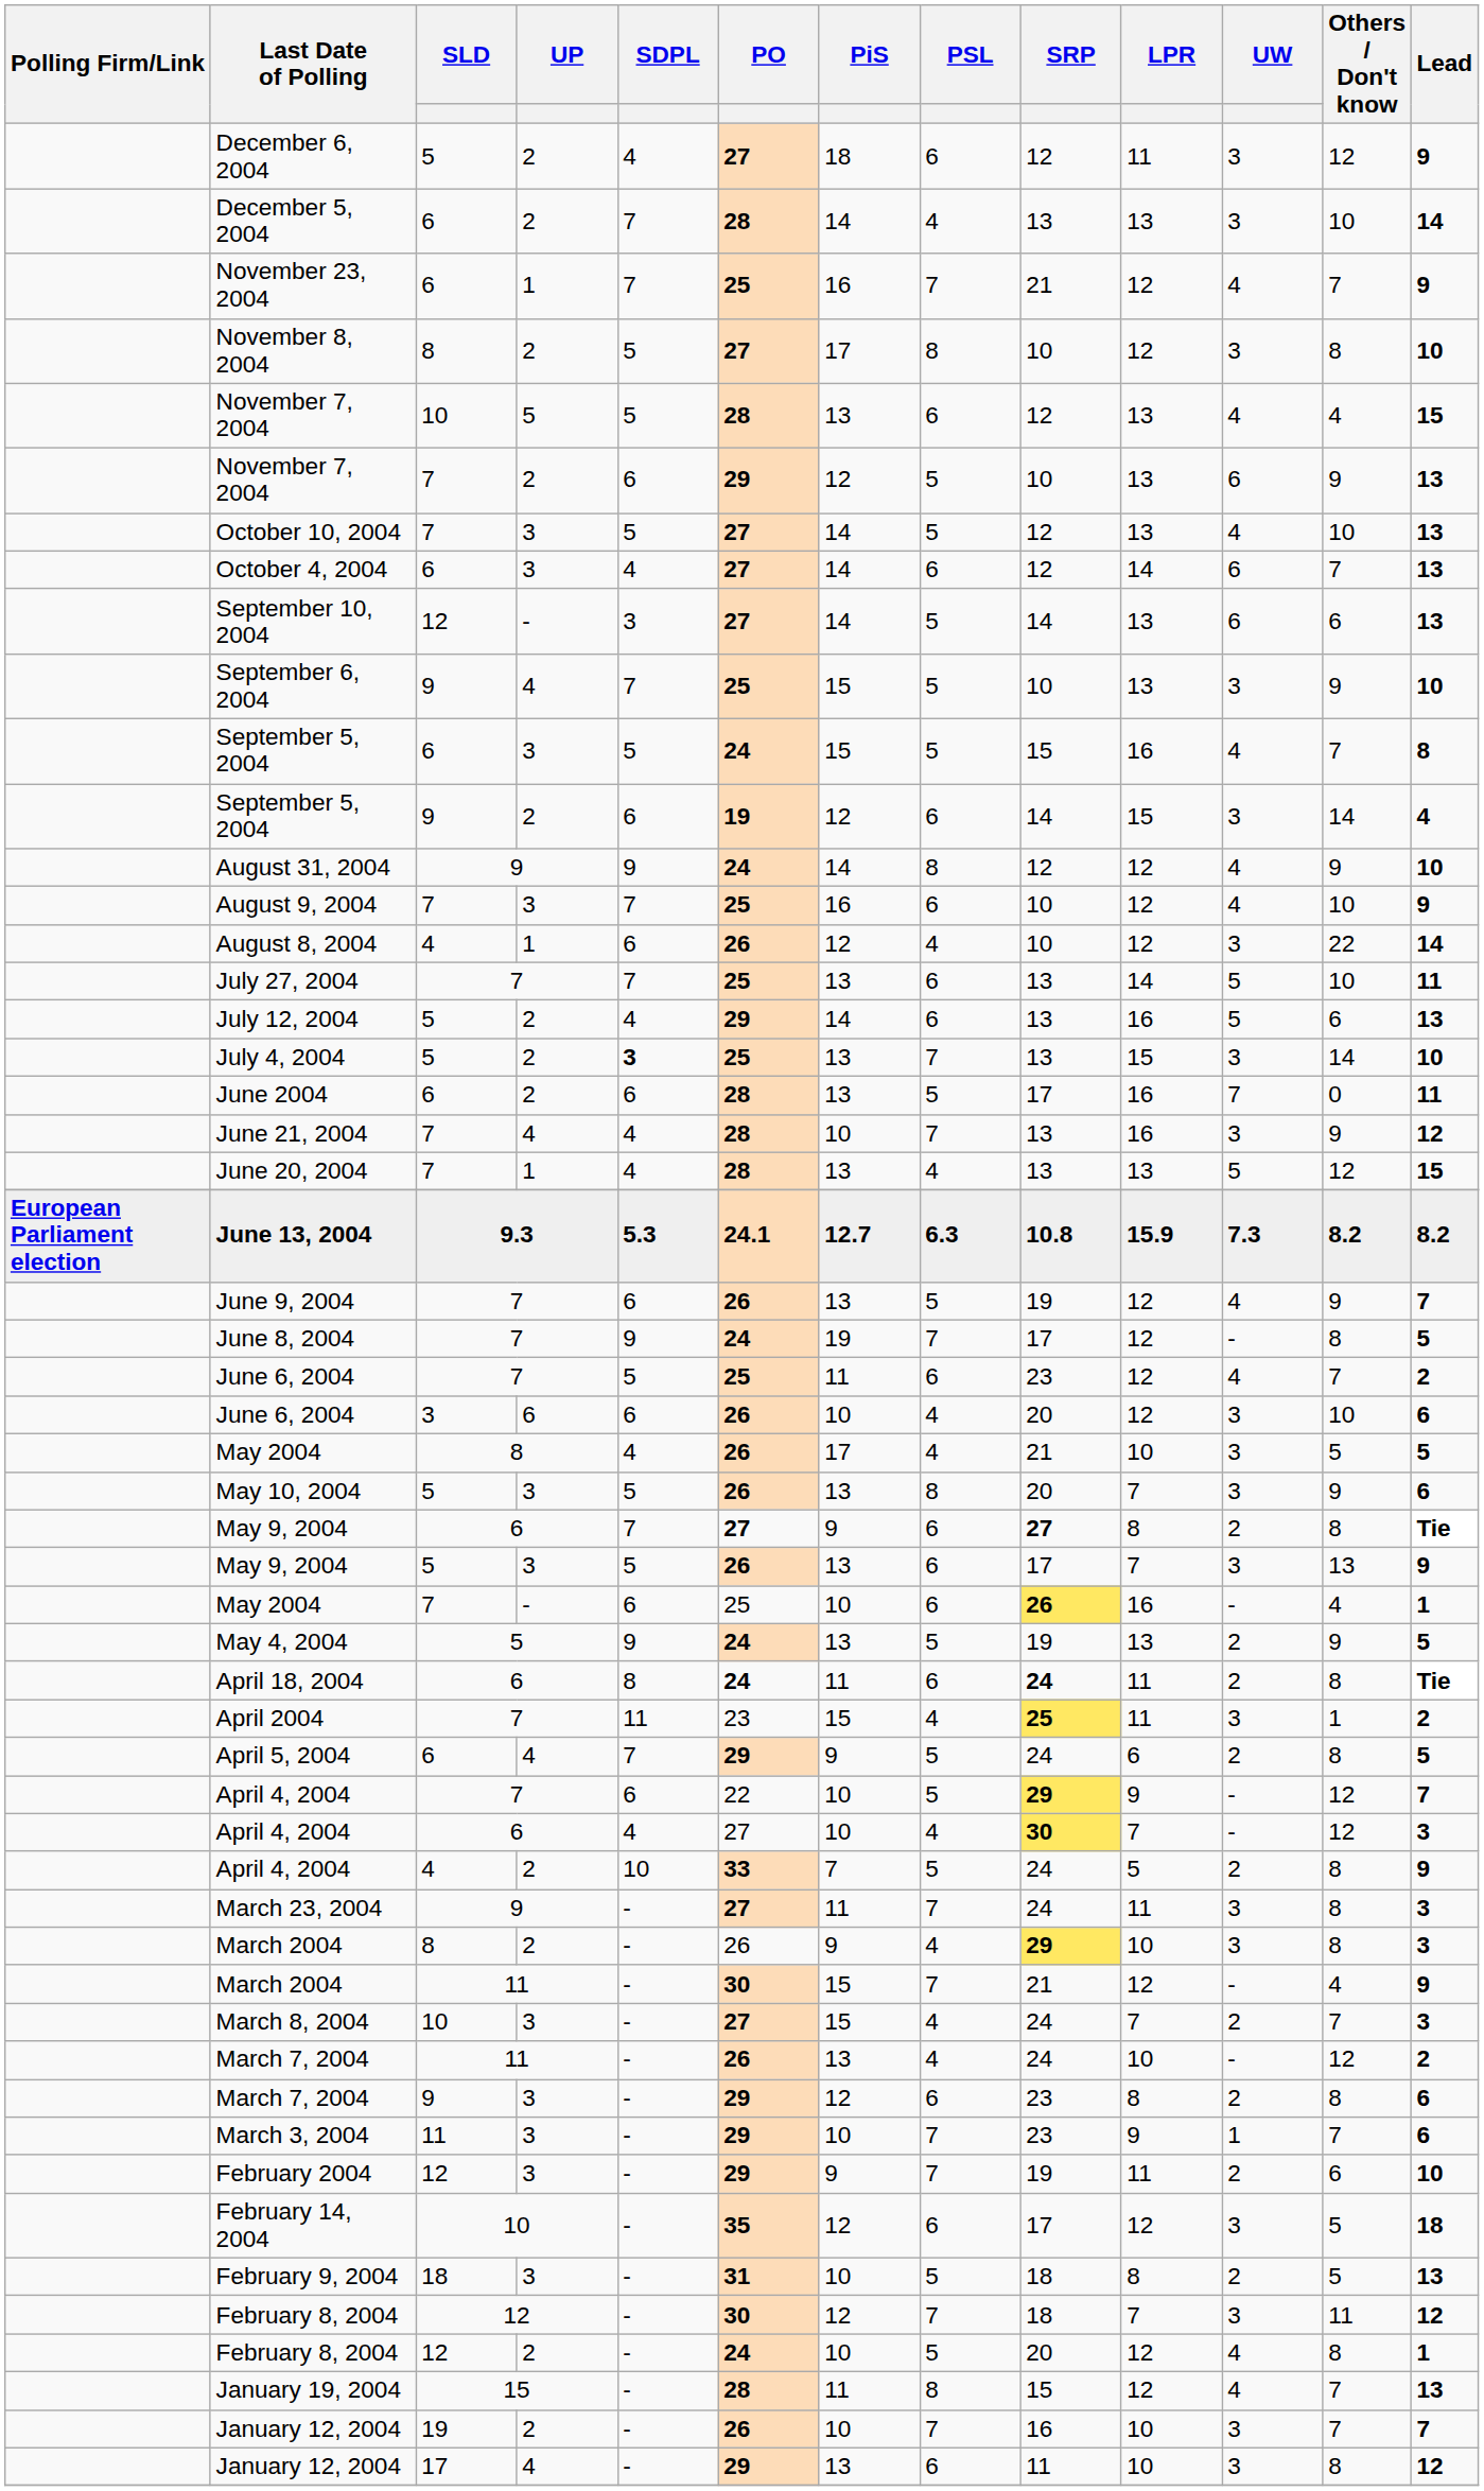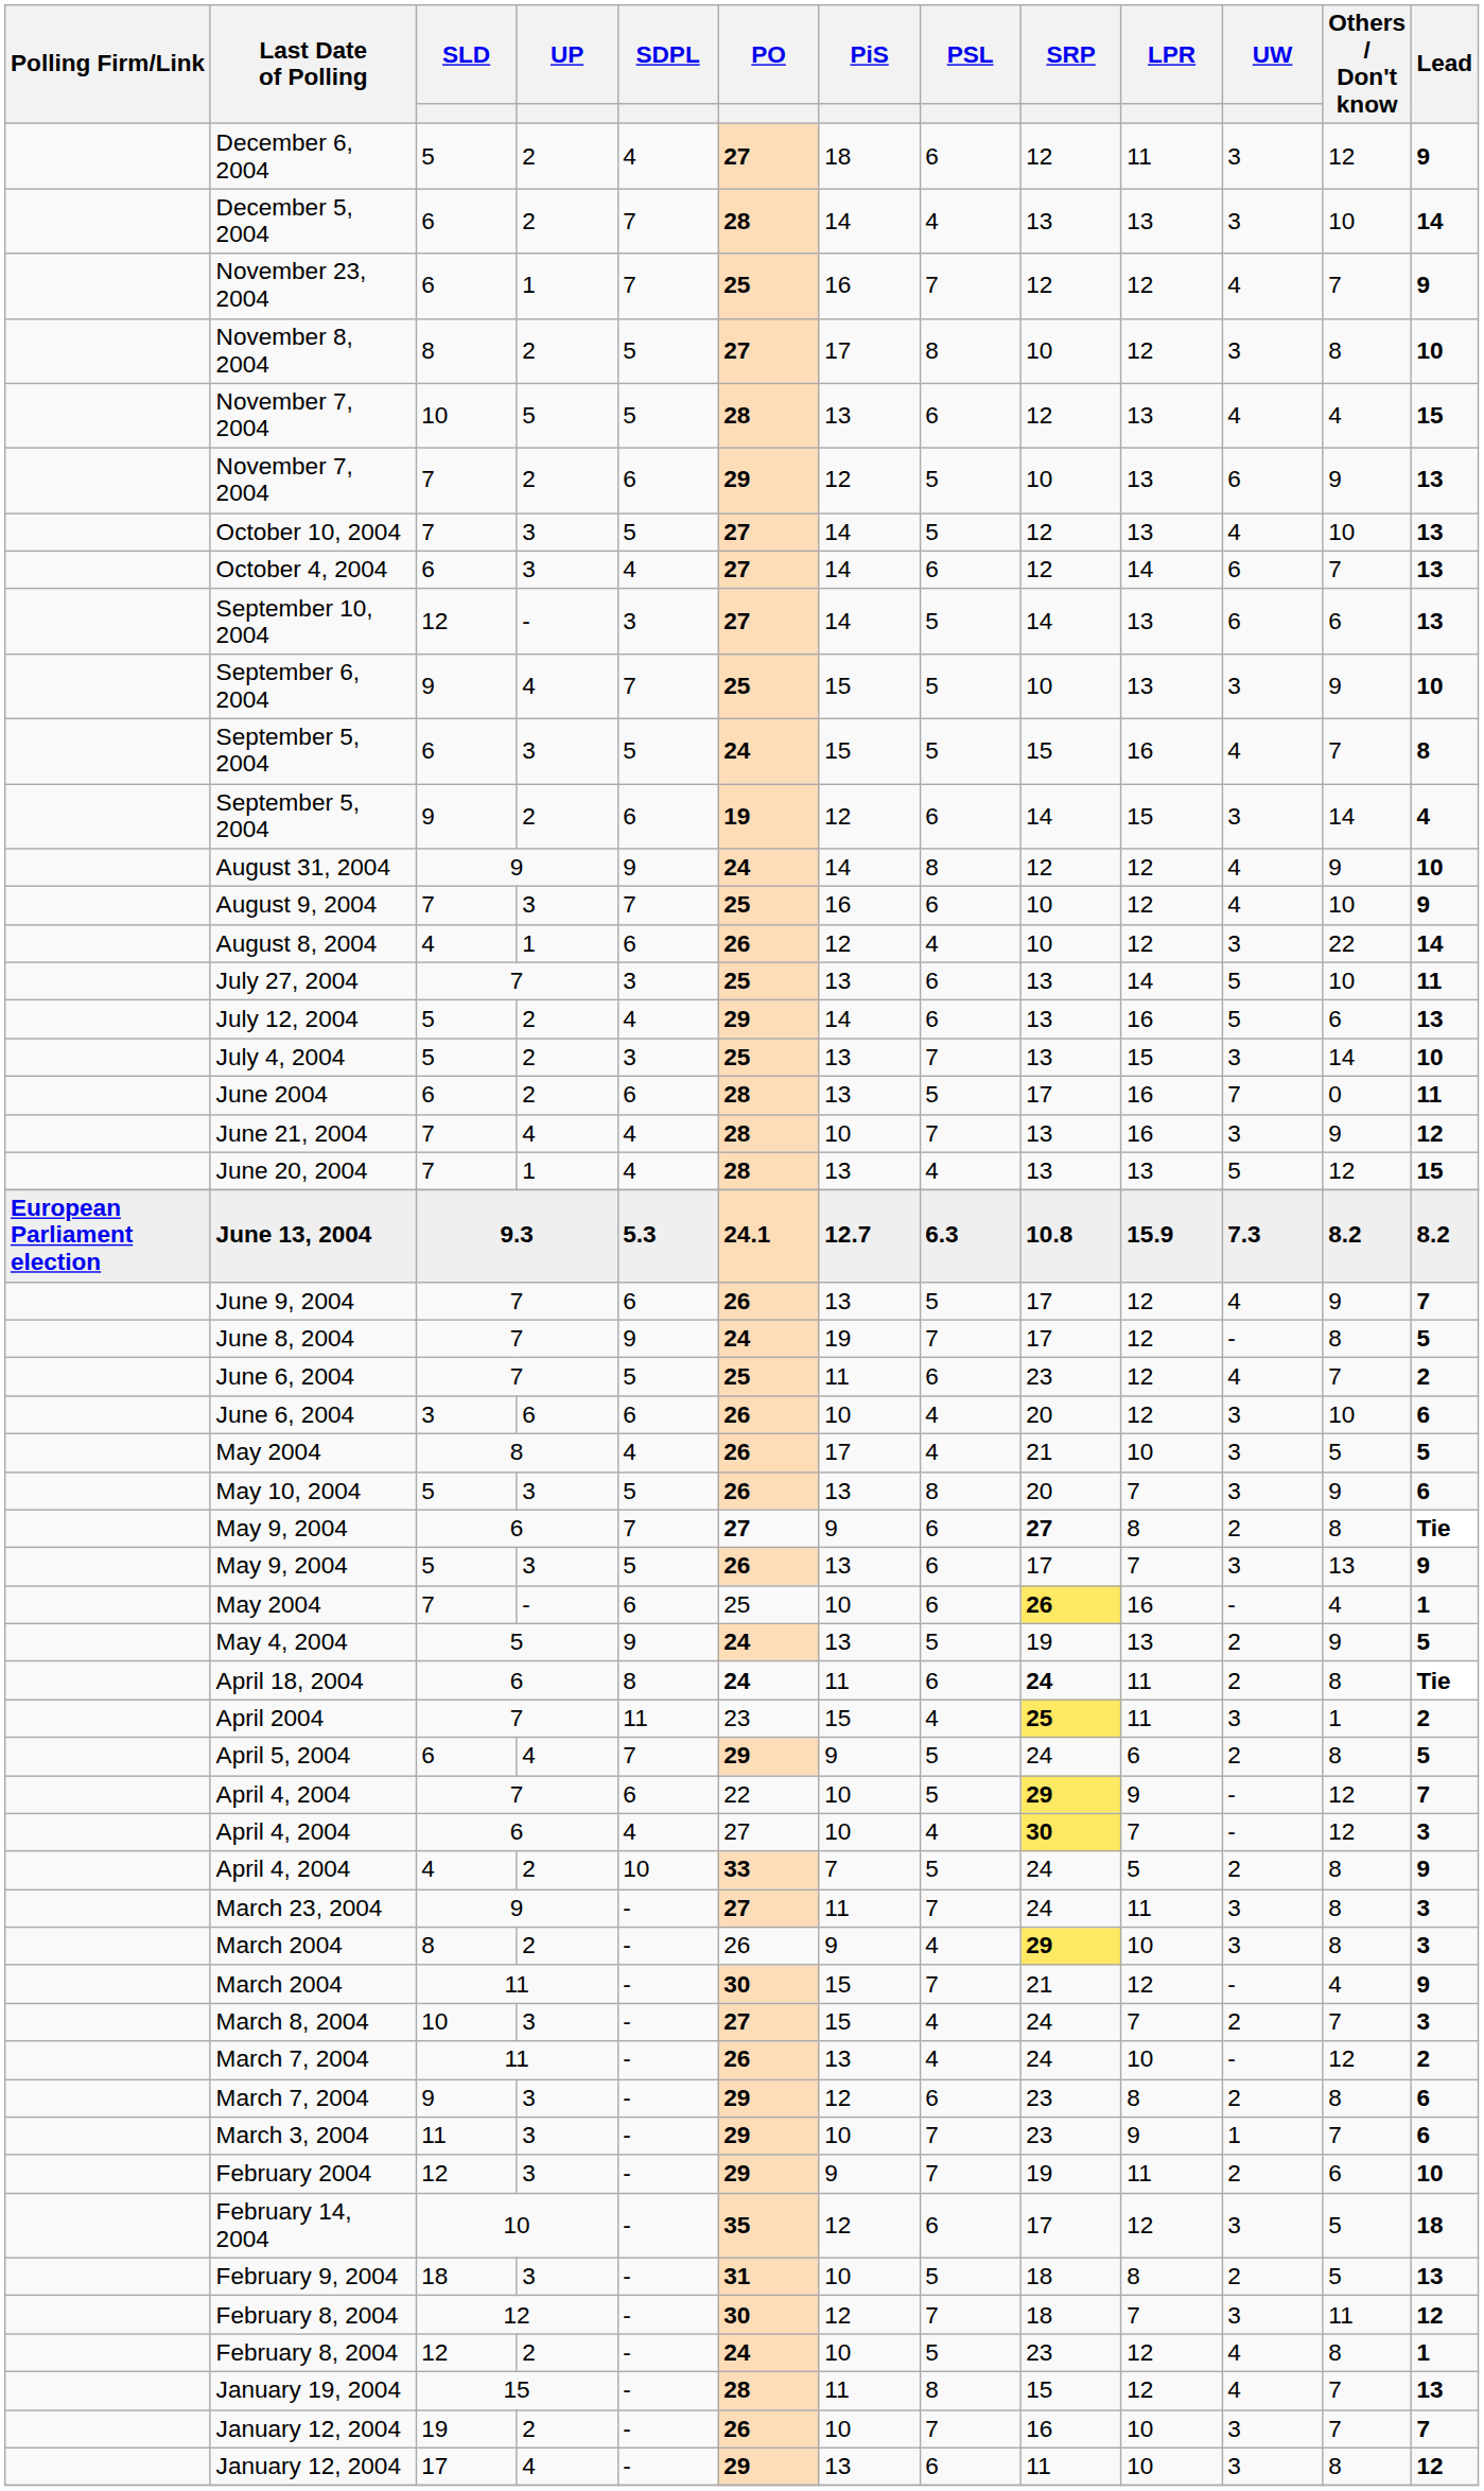November 23, 2004 | SRP: 21 -> 12
July 27, 2004 | SDPL: 7 -> 3
July 4, 2004 | SDPL: bold -> normal
June 9, 2004 | SRP: 19 -> 17
February 8, 2004 / 2 | SRP: 20 -> 23
